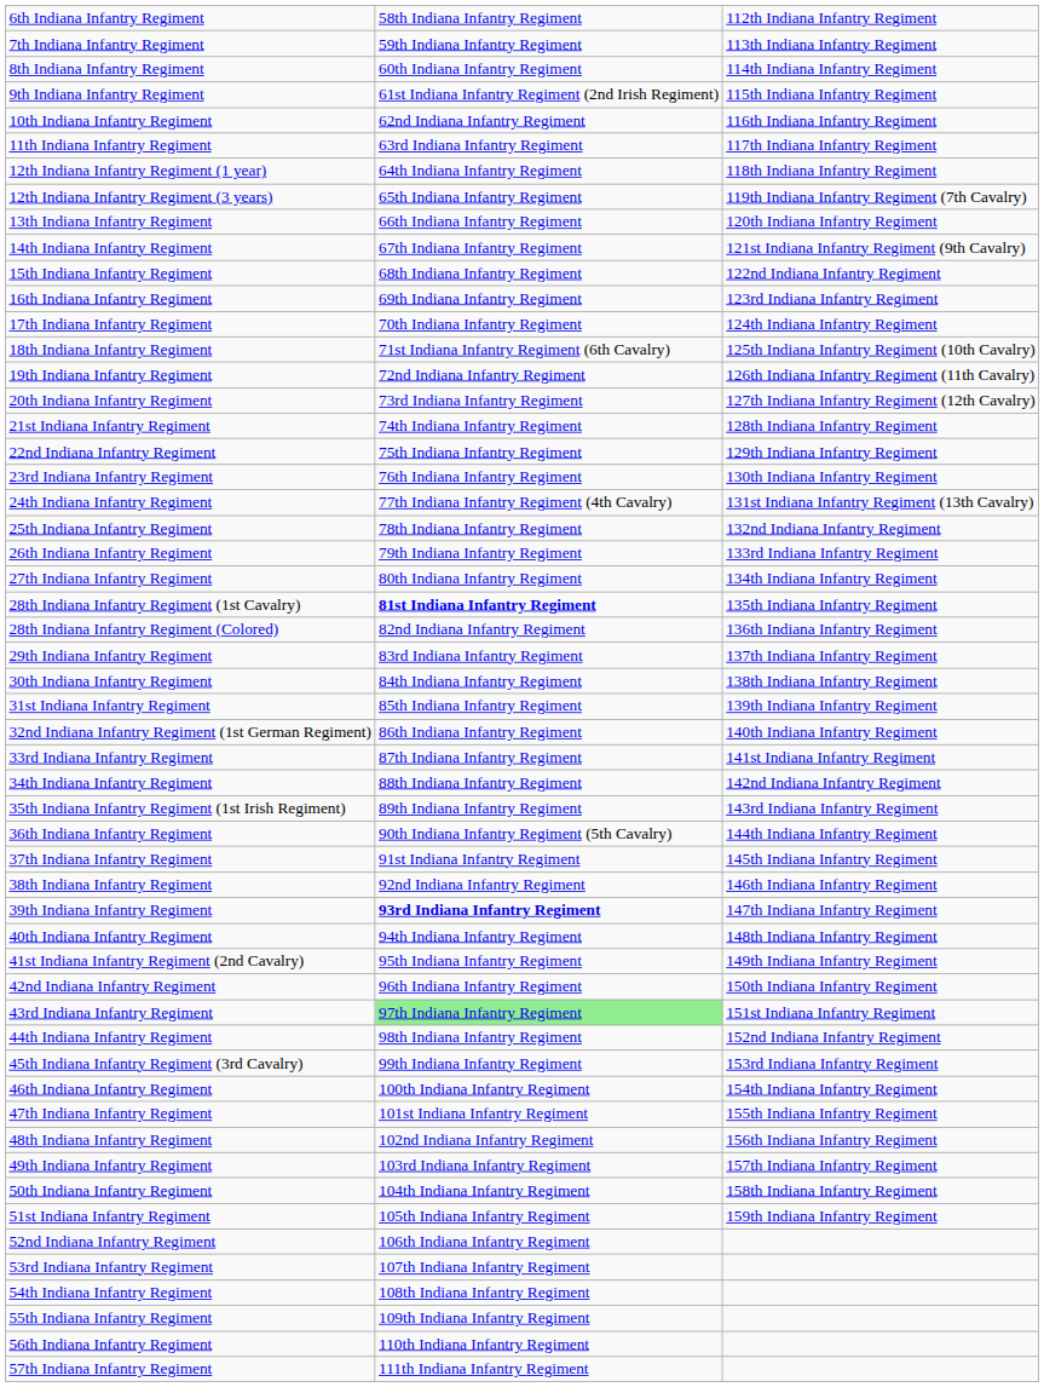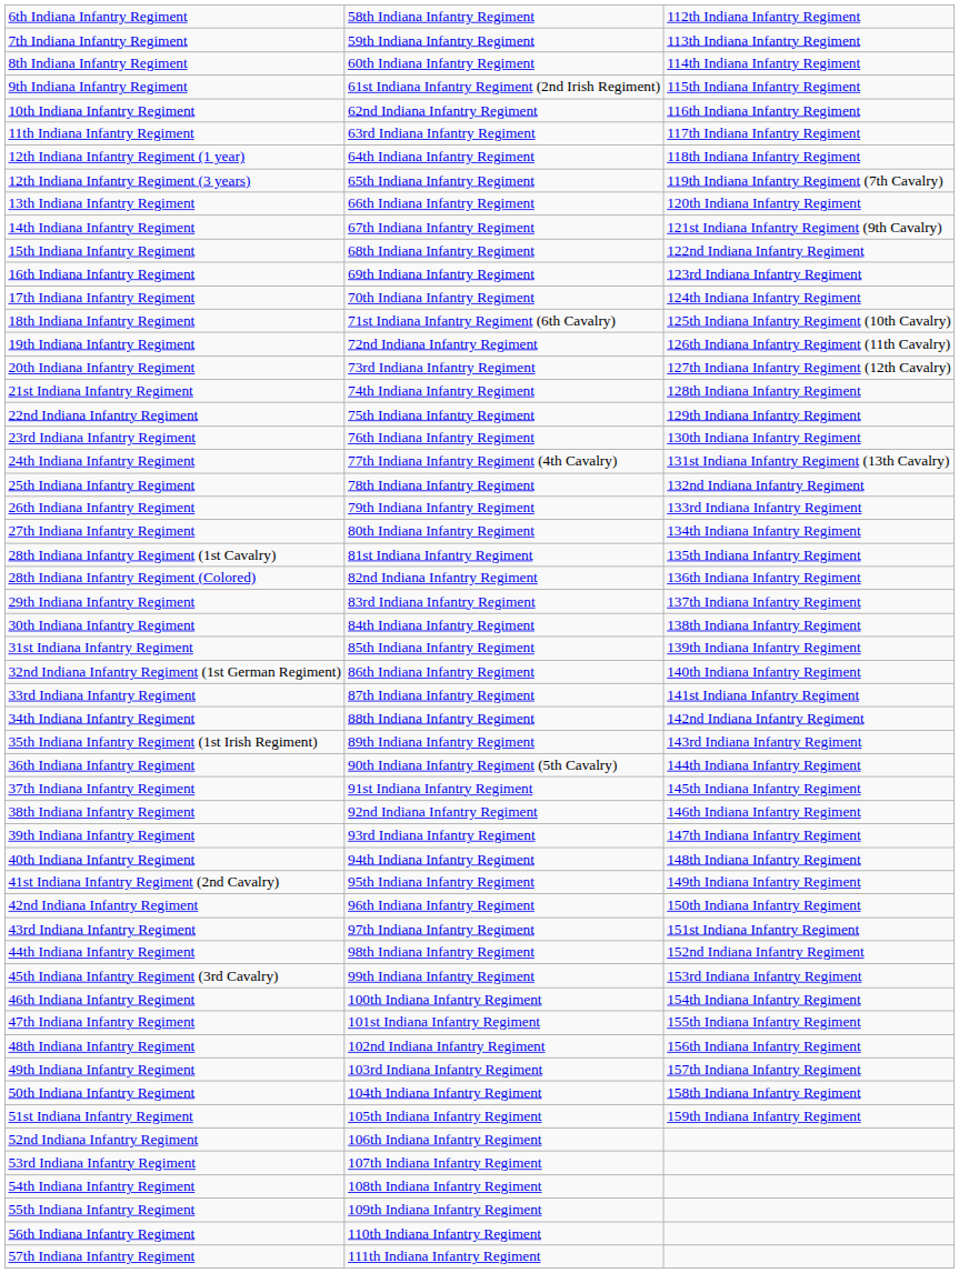28th Indiana Infantry Regiment (1st Cavalry) | column 2: bold -> normal
39th Indiana Infantry Regiment | column 2: bold -> normal
43rd Indiana Infantry Regiment | column 2: lightgreen background -> no background
